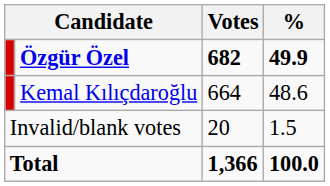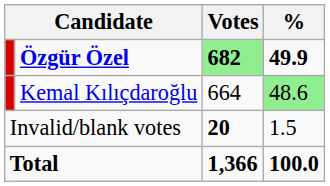Özgür Özel | Votes: no background -> lightgreen background
Kemal Kılıçdaroğlu | %: no background -> lightgreen background
Invalid/blank votes | Votes: normal -> bold
